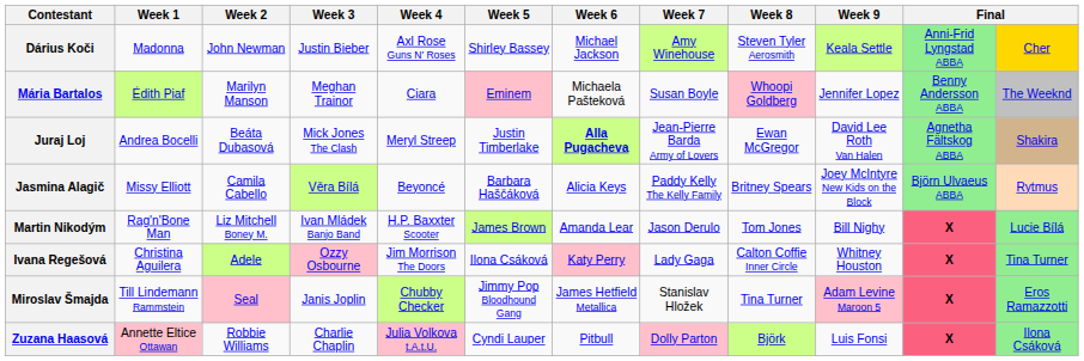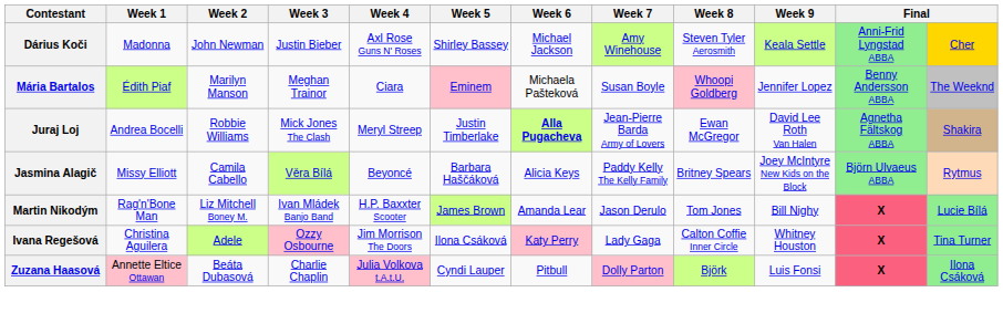Juraj Loj | Week 2: Beáta Dubasová -> Robbie Williams
- row: Miroslav Šmajda | Till Lindemann Rammstein | Seal | Janis Joplin | Chubby Checker | Jimmy Pop Bloodhound Gang | James Hetfield Metallica | Stanislav Hložek | Tina Turner | Adam Levine Maroon 5 | X | Eros Ramazzotti
Zuzana Haasová | Week 2: Robbie Williams -> Beáta Dubasová
